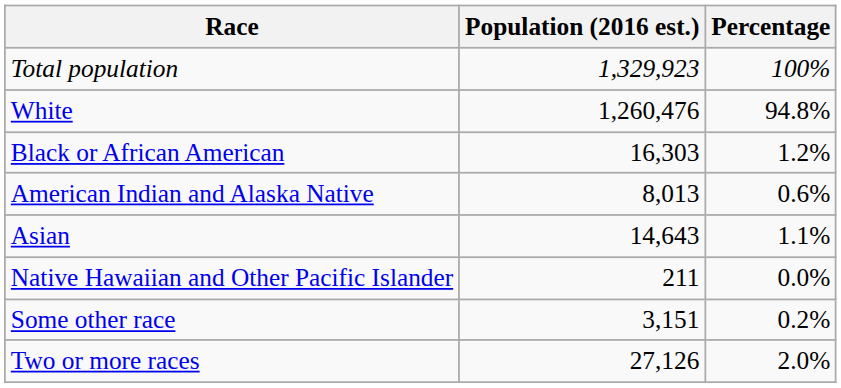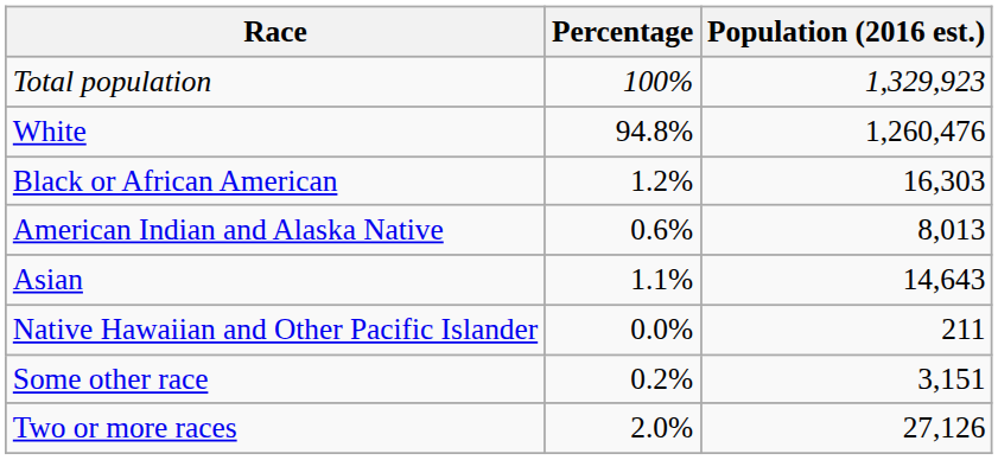columns swapped: Population (2016 est.) <-> Percentage
